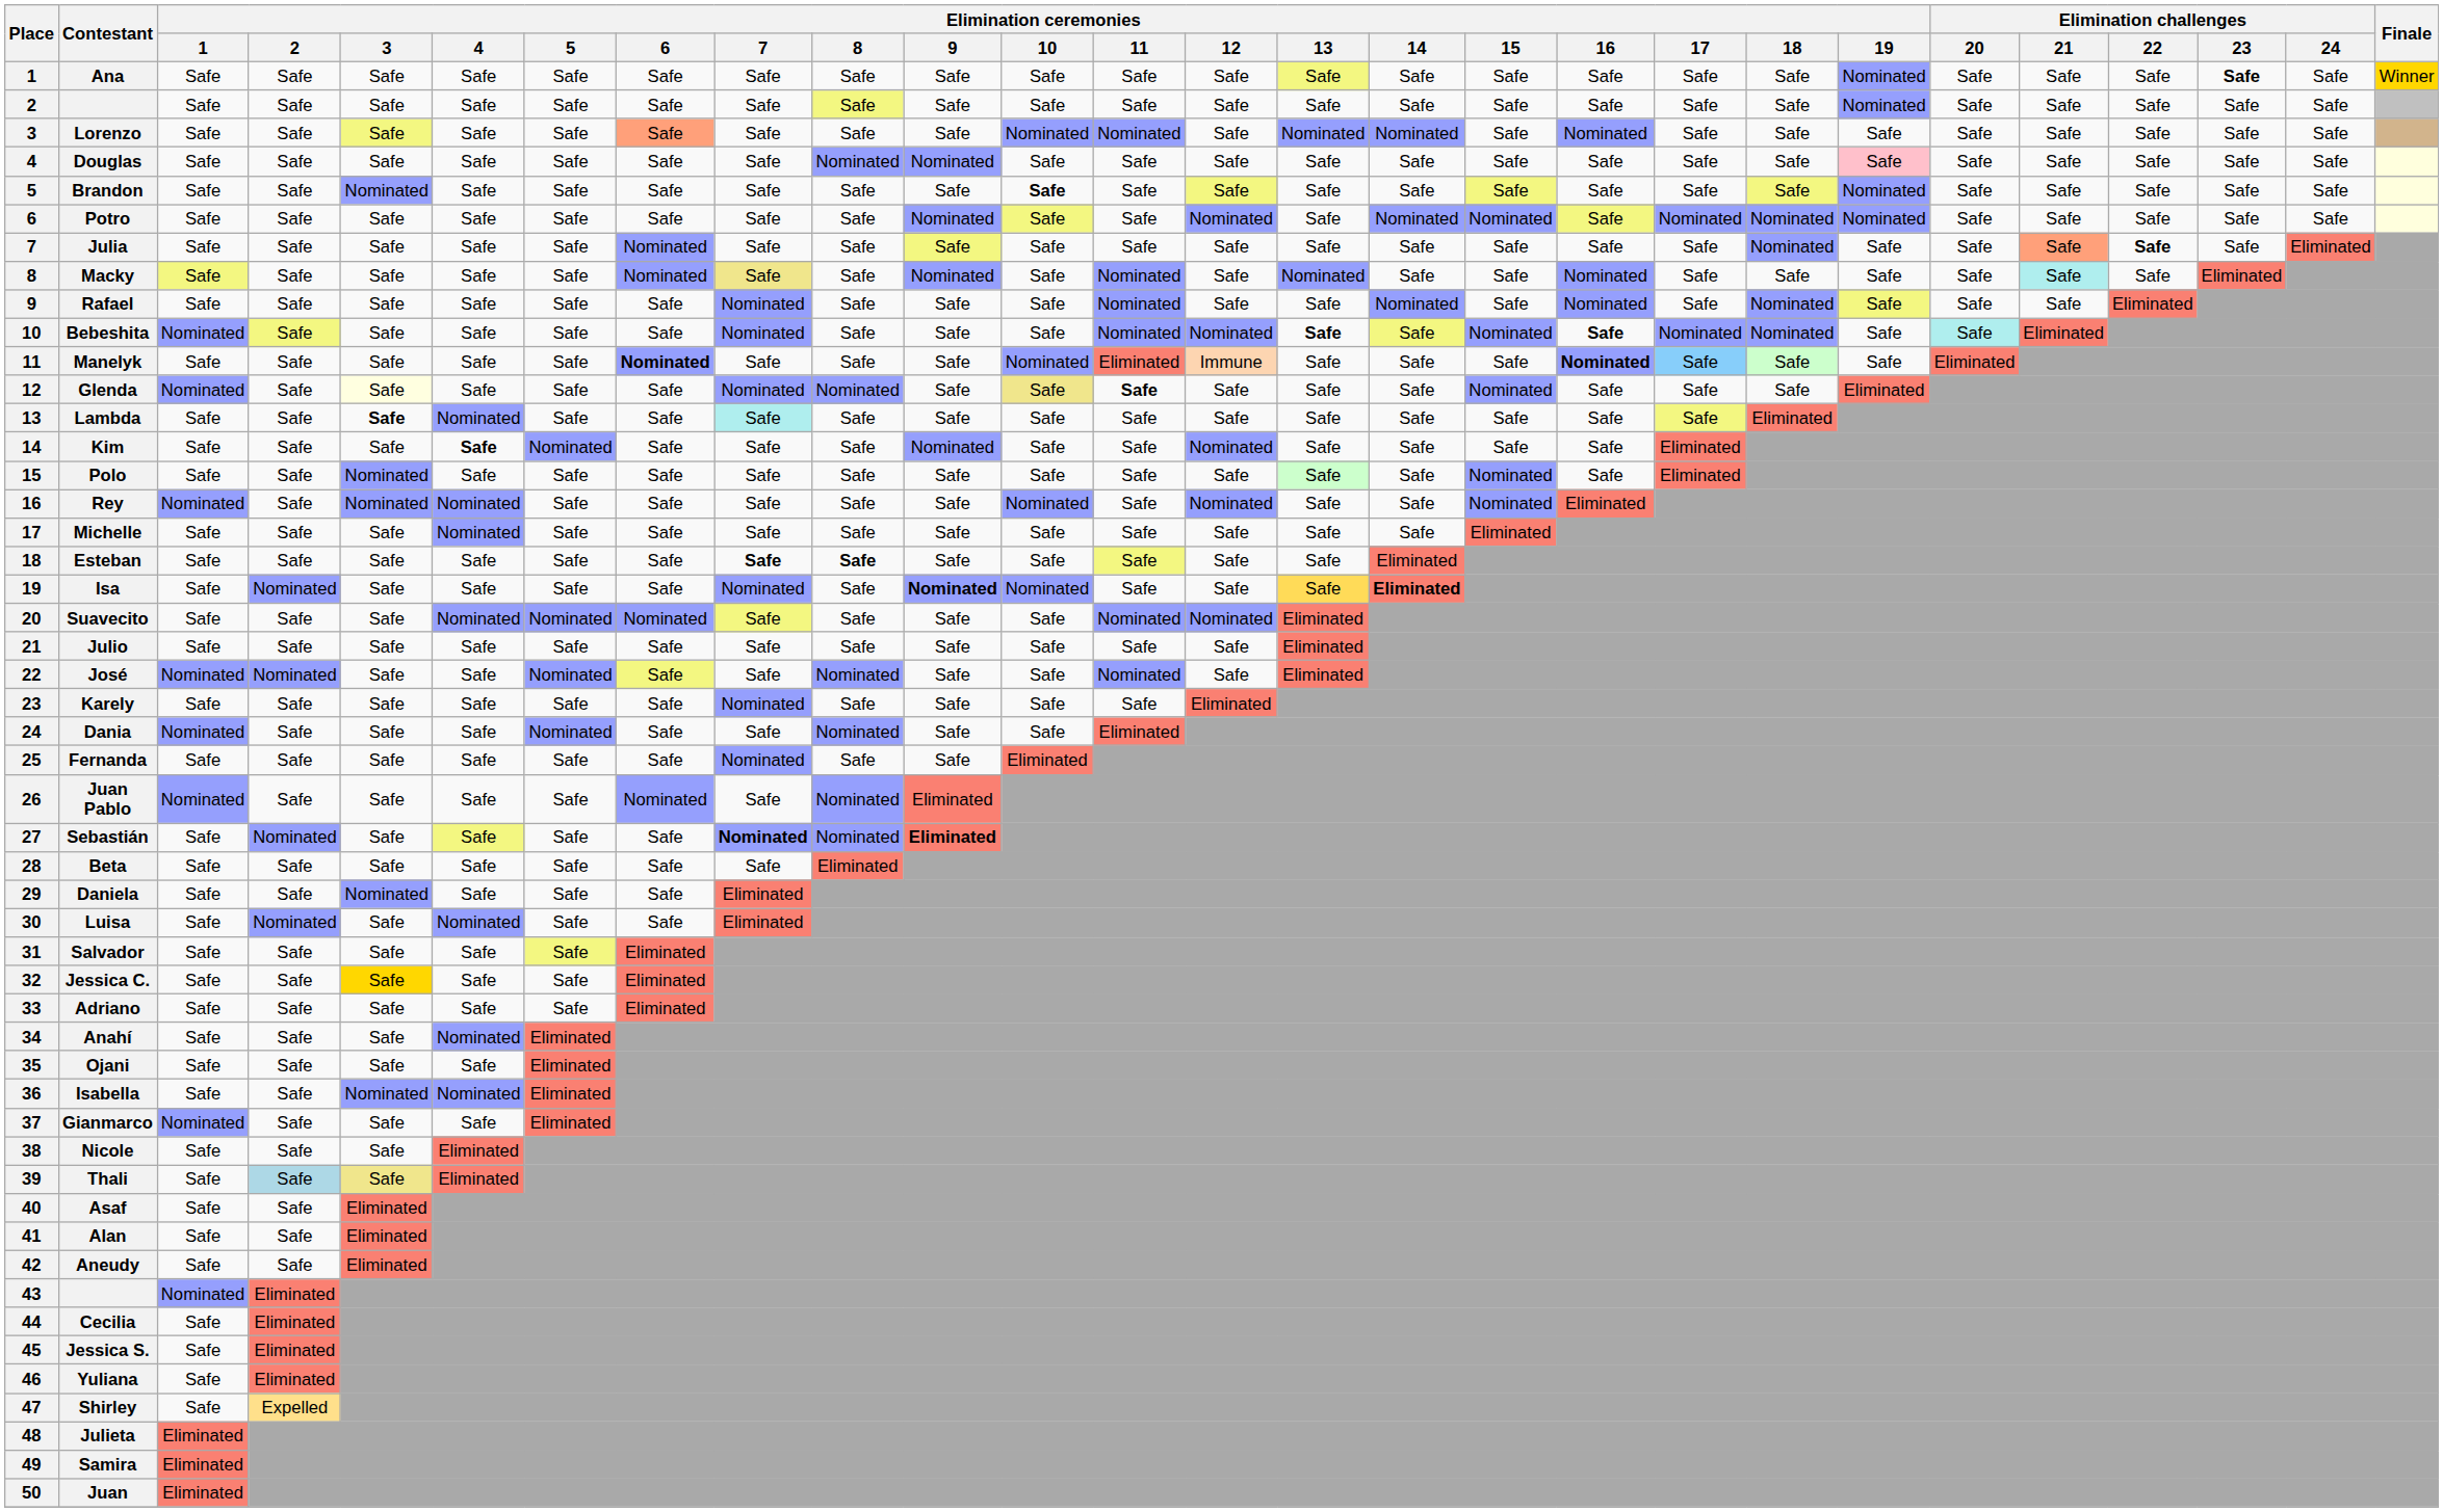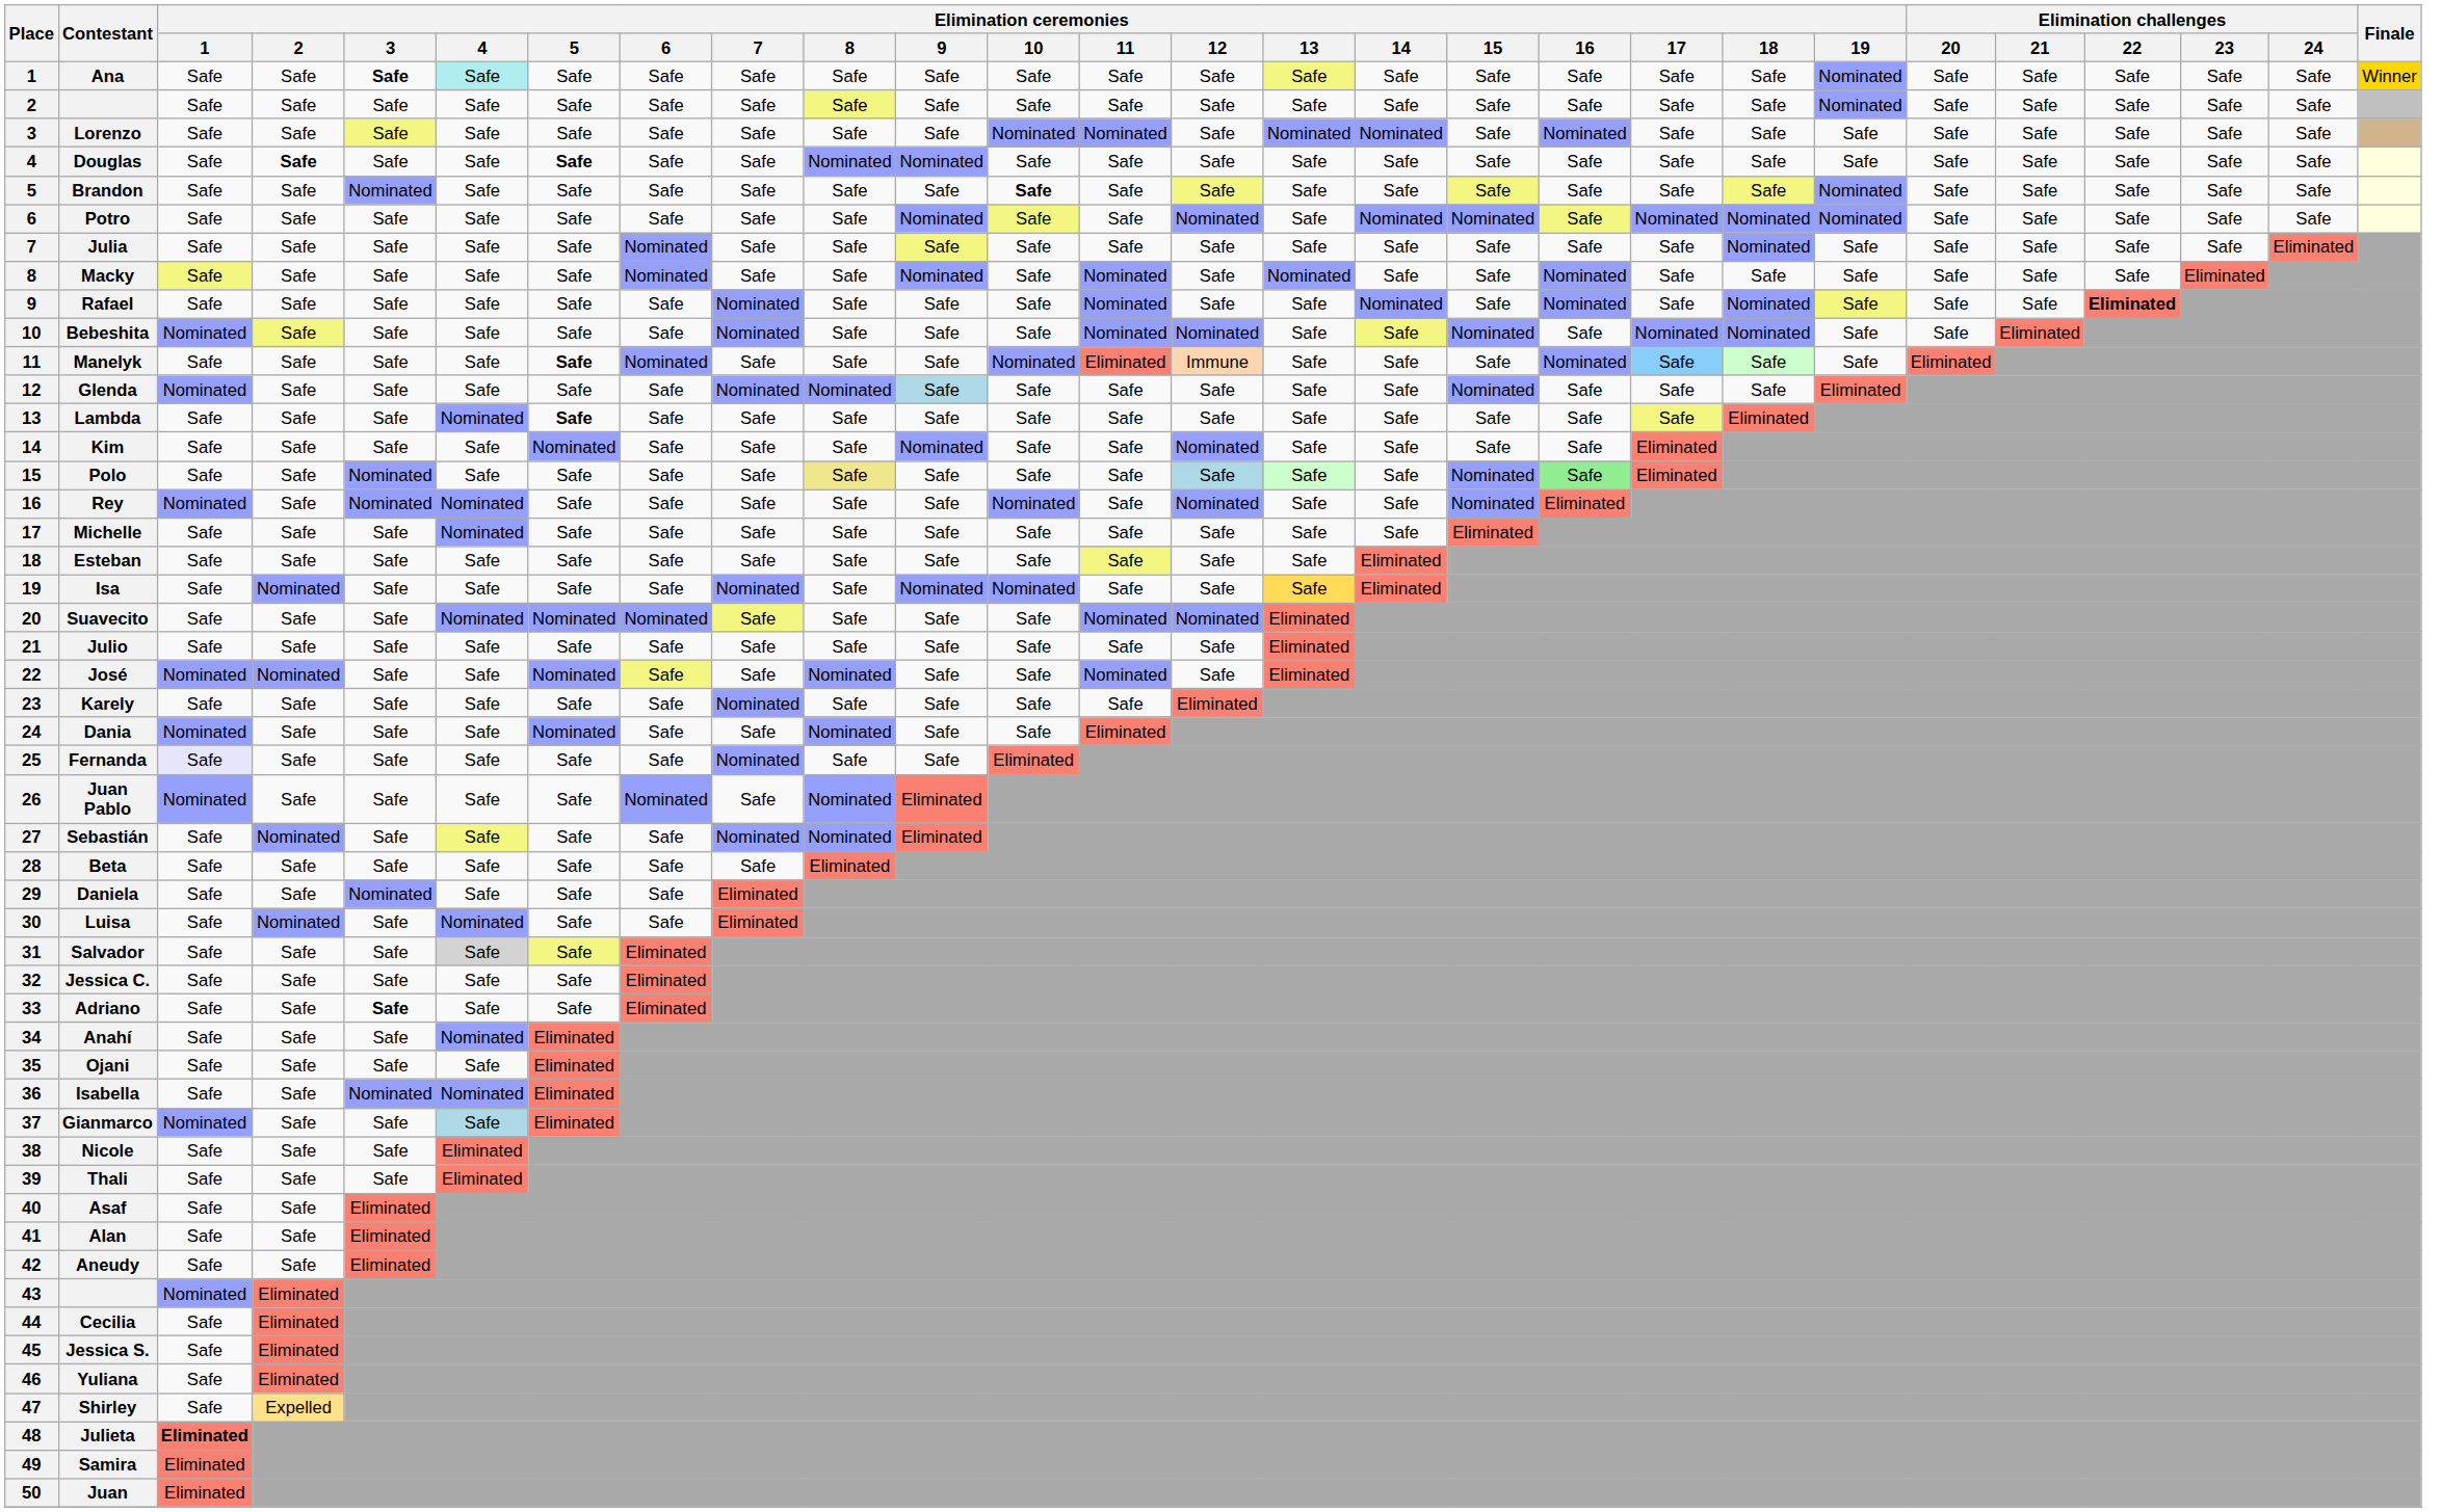Ana | Elimination ceremonies / 3: normal -> bold
Ana | Elimination ceremonies / 4: no background -> paleturquoise background
Ana | Elimination challenges / 23: bold -> normal
Lorenzo | Elimination ceremonies / 6: lightsalmon background -> no background
Douglas | Elimination ceremonies / 2: normal -> bold
Douglas | Elimination ceremonies / 5: normal -> bold
Douglas | Elimination ceremonies / 19: pink background -> no background
Julia | Elimination challenges / 21: lightsalmon background -> no background
Julia | Elimination challenges / 22: bold -> normal
Macky | Elimination ceremonies / 7: khaki background -> no background
Macky | Elimination challenges / 21: paleturquoise background -> no background
Rafael | Elimination challenges / 22: normal -> bold
Bebeshita | Elimination ceremonies / 13: bold -> normal
Bebeshita | Elimination ceremonies / 16: bold -> normal
Bebeshita | Elimination challenges / 20: paleturquoise background -> no background
Manelyk | Elimination ceremonies / 5: normal -> bold
Manelyk | Elimination ceremonies / 6: bold -> normal
Manelyk | Elimination ceremonies / 16: bold -> normal
Glenda | Elimination ceremonies / 3: lightyellow background -> no background
Glenda | Elimination ceremonies / 9: no background -> lightblue background
Glenda | Elimination ceremonies / 10: khaki background -> no background
Glenda | Elimination ceremonies / 11: bold -> normal
Lambda | Elimination ceremonies / 3: bold -> normal
Lambda | Elimination ceremonies / 5: normal -> bold
Lambda | Elimination ceremonies / 7: paleturquoise background -> no background
Kim | Elimination ceremonies / 4: bold -> normal
Polo | Elimination ceremonies / 8: no background -> khaki background
Polo | Elimination ceremonies / 12: no background -> lightblue background
Polo | Elimination ceremonies / 16: no background -> lightgreen background
Esteban | Elimination ceremonies / 7: bold -> normal
Esteban | Elimination ceremonies / 8: bold -> normal
Isa | Elimination ceremonies / 9: bold -> normal
Isa | Elimination ceremonies / 14: bold -> normal
Fernanda | Elimination ceremonies / 1: no background -> lavender background
Sebastián | Elimination ceremonies / 7: bold -> normal
Sebastián | Elimination ceremonies / 9: bold -> normal
Salvador | Elimination ceremonies / 4: no background -> lightgrey background
Jessica C. | Elimination ceremonies / 3: gold background -> no background
Adriano | Elimination ceremonies / 3: normal -> bold
Gianmarco | Elimination ceremonies / 4: no background -> lightblue background
Thali | Elimination ceremonies / 2: lightblue background -> no background
Thali | Elimination ceremonies / 3: khaki background -> no background
Julieta | Elimination ceremonies / 1: normal -> bold
